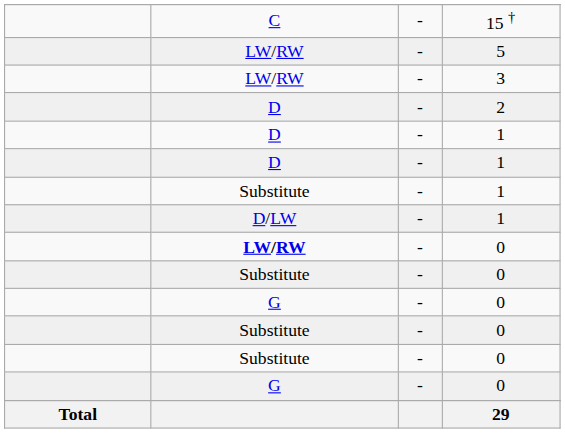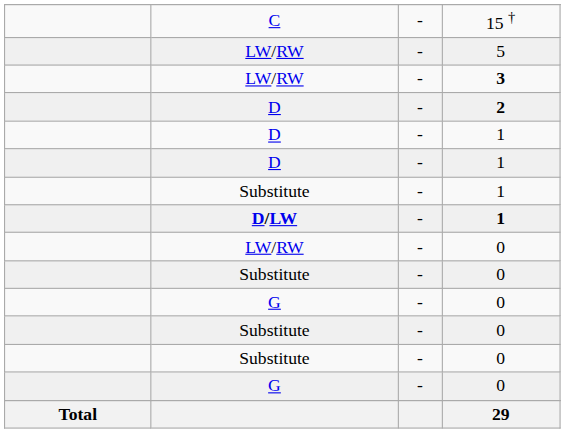LW/RW / 3 | column 4: normal -> bold
D / 2 | column 4: normal -> bold
D/LW | column 2: normal -> bold
D/LW | column 4: normal -> bold
LW/RW / 0 | column 2: bold -> normal
